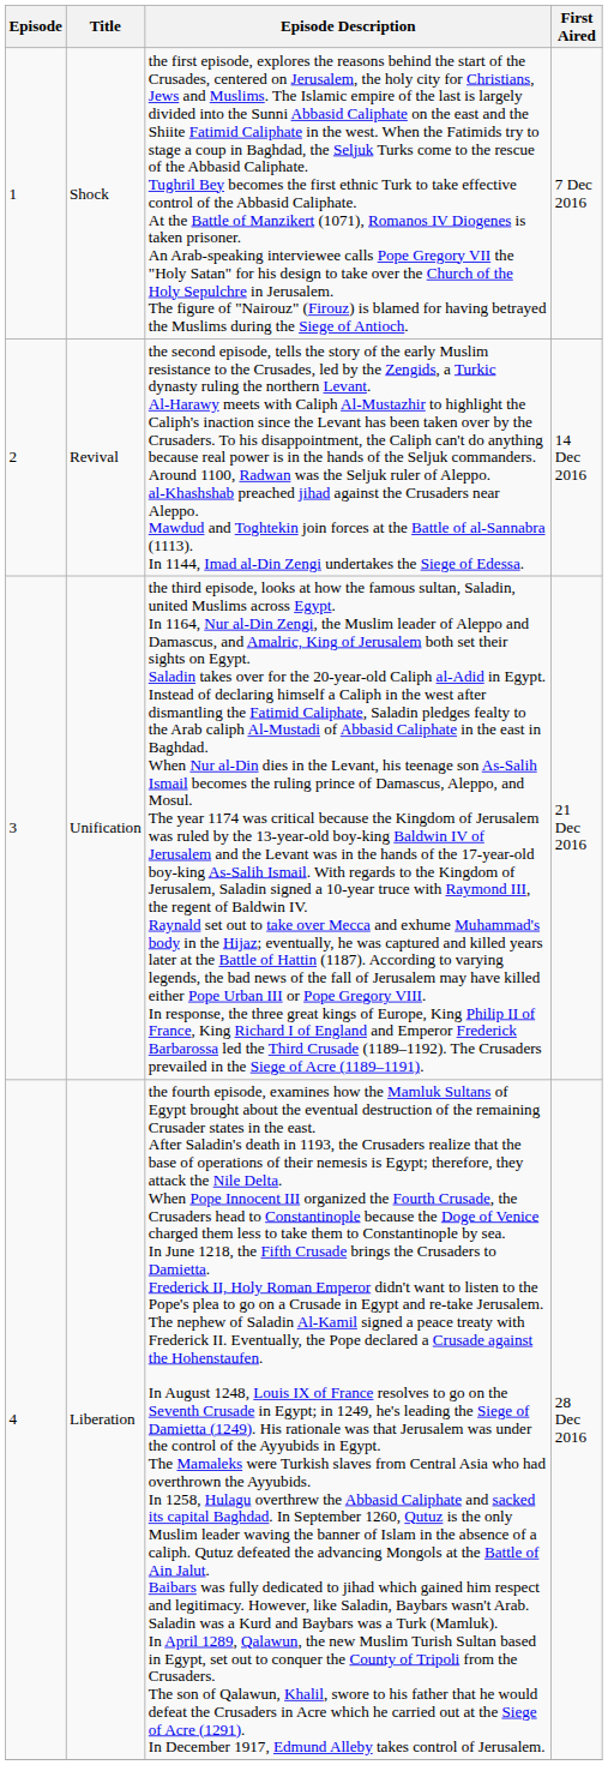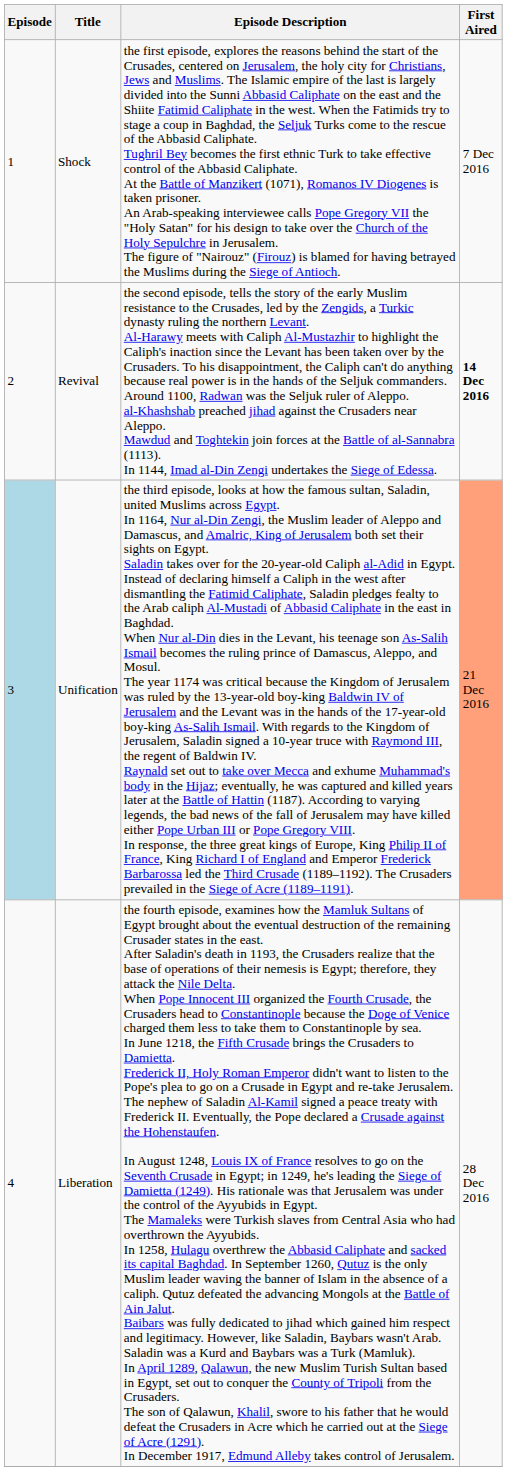Revival | First Aired: normal -> bold
Unification | Episode: no background -> lightblue background
Unification | First Aired: no background -> lightsalmon background
